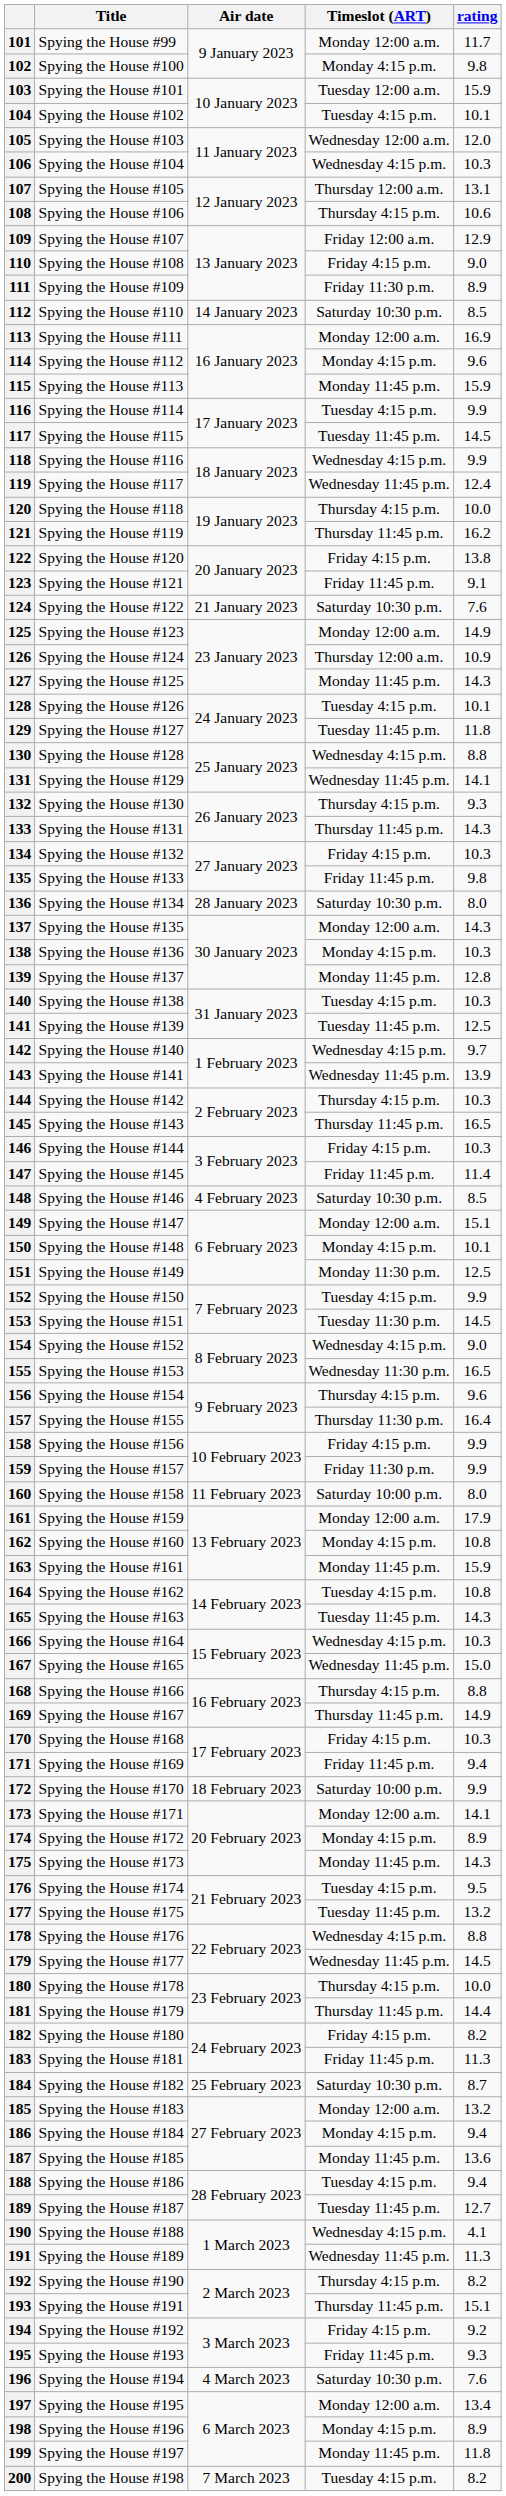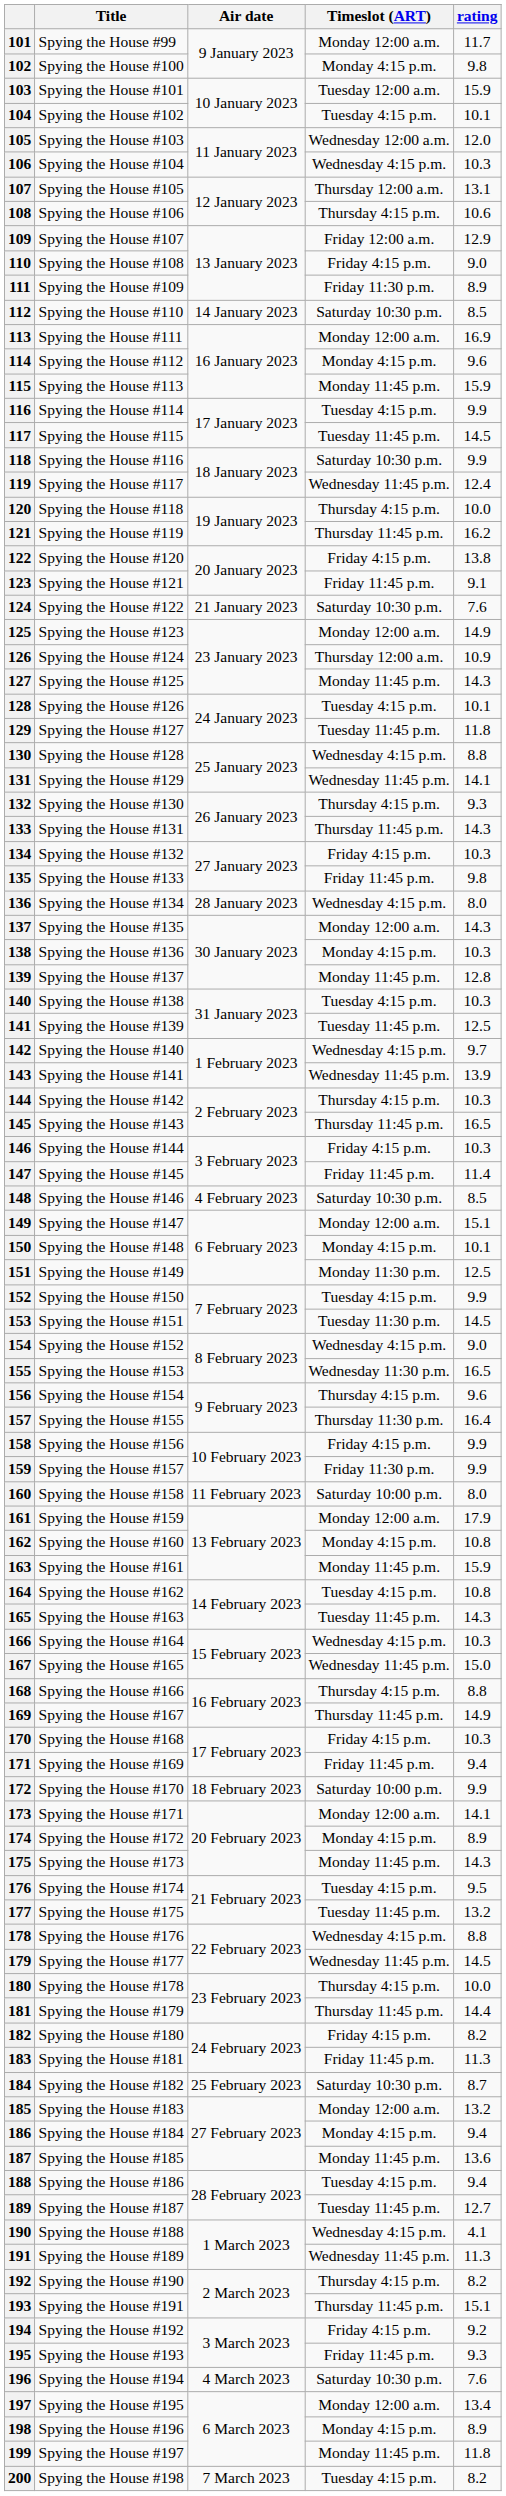118 | Timeslot (ART): Wednesday 4:15 p.m. -> Saturday 10:30 p.m.
136 | Timeslot (ART): Saturday 10:30 p.m. -> Wednesday 4:15 p.m.
